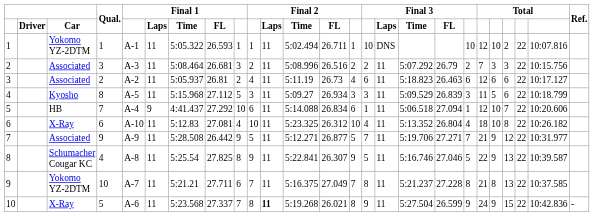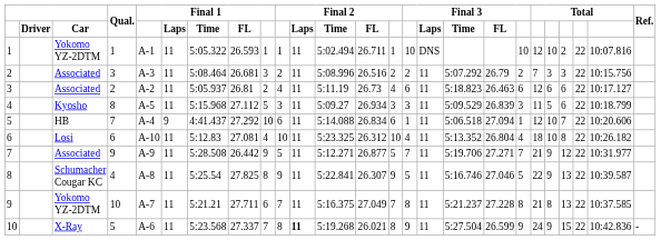row 8 | Car: X-Ray -> Losi
